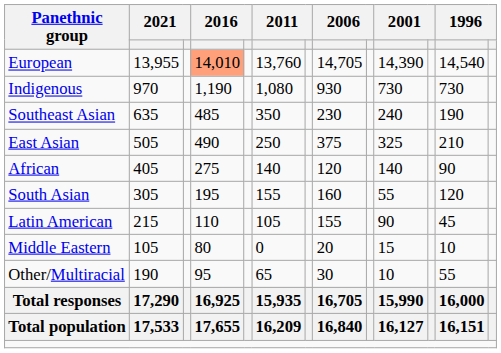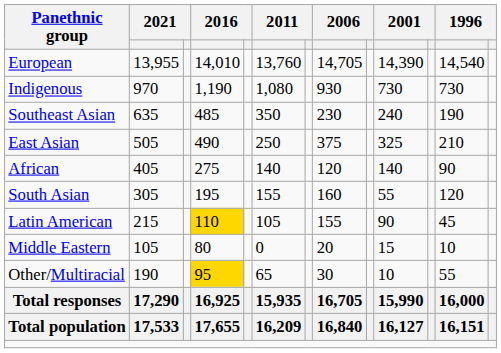European | column 4: lightsalmon background -> no background
Latin American | column 4: no background -> gold background
Other/Multiracial | column 4: no background -> gold background
